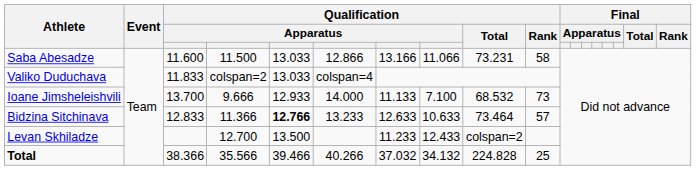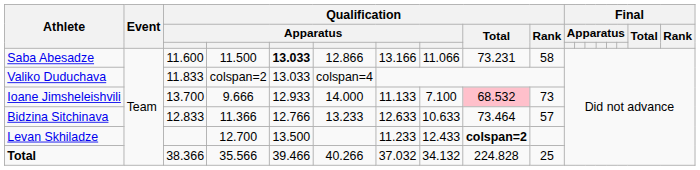Saba Abesadze | column 5: normal -> bold
Ioane Jimsheleishvili | Qualification / Total: no background -> pink background
Bidzina Sitchinava | column 5: bold -> normal
Levan Skhiladze | Qualification / Total: normal -> bold
